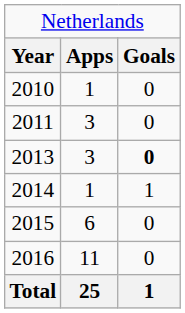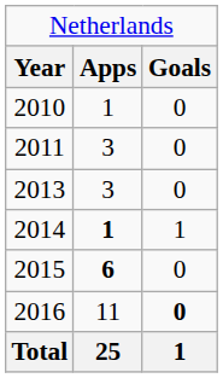2013 | column 3: bold -> normal
2014 | column 2: normal -> bold
2015 | column 2: normal -> bold
2016 | column 3: normal -> bold
